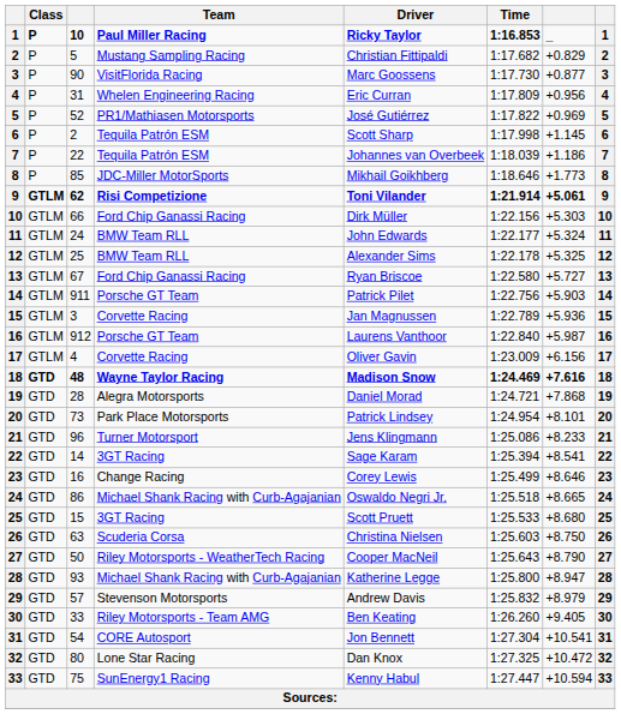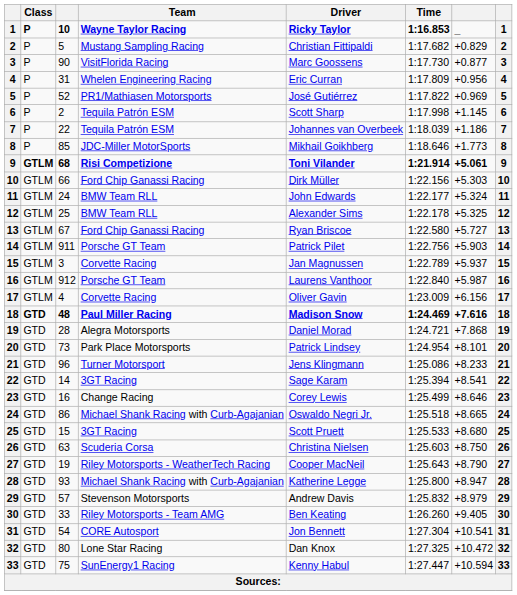row 2 | Team: Paul Miller Racing -> Wayne Taylor Racing
row 10 | column 3: 62 -> 68
row 16 | column 7: +5.936 -> +5.937
row 19 | Team: Wayne Taylor Racing -> Paul Miller Racing
row 28 | column 3: 50 -> 19
